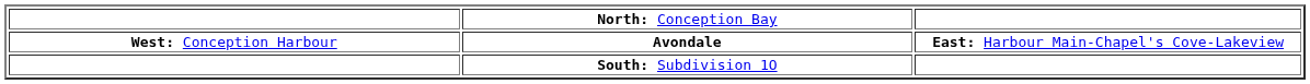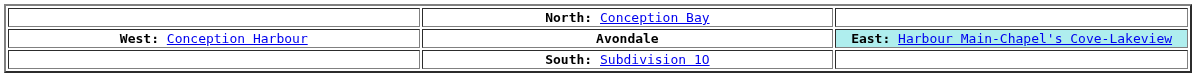West: Conception Harbour | column 3: no background -> paleturquoise background
